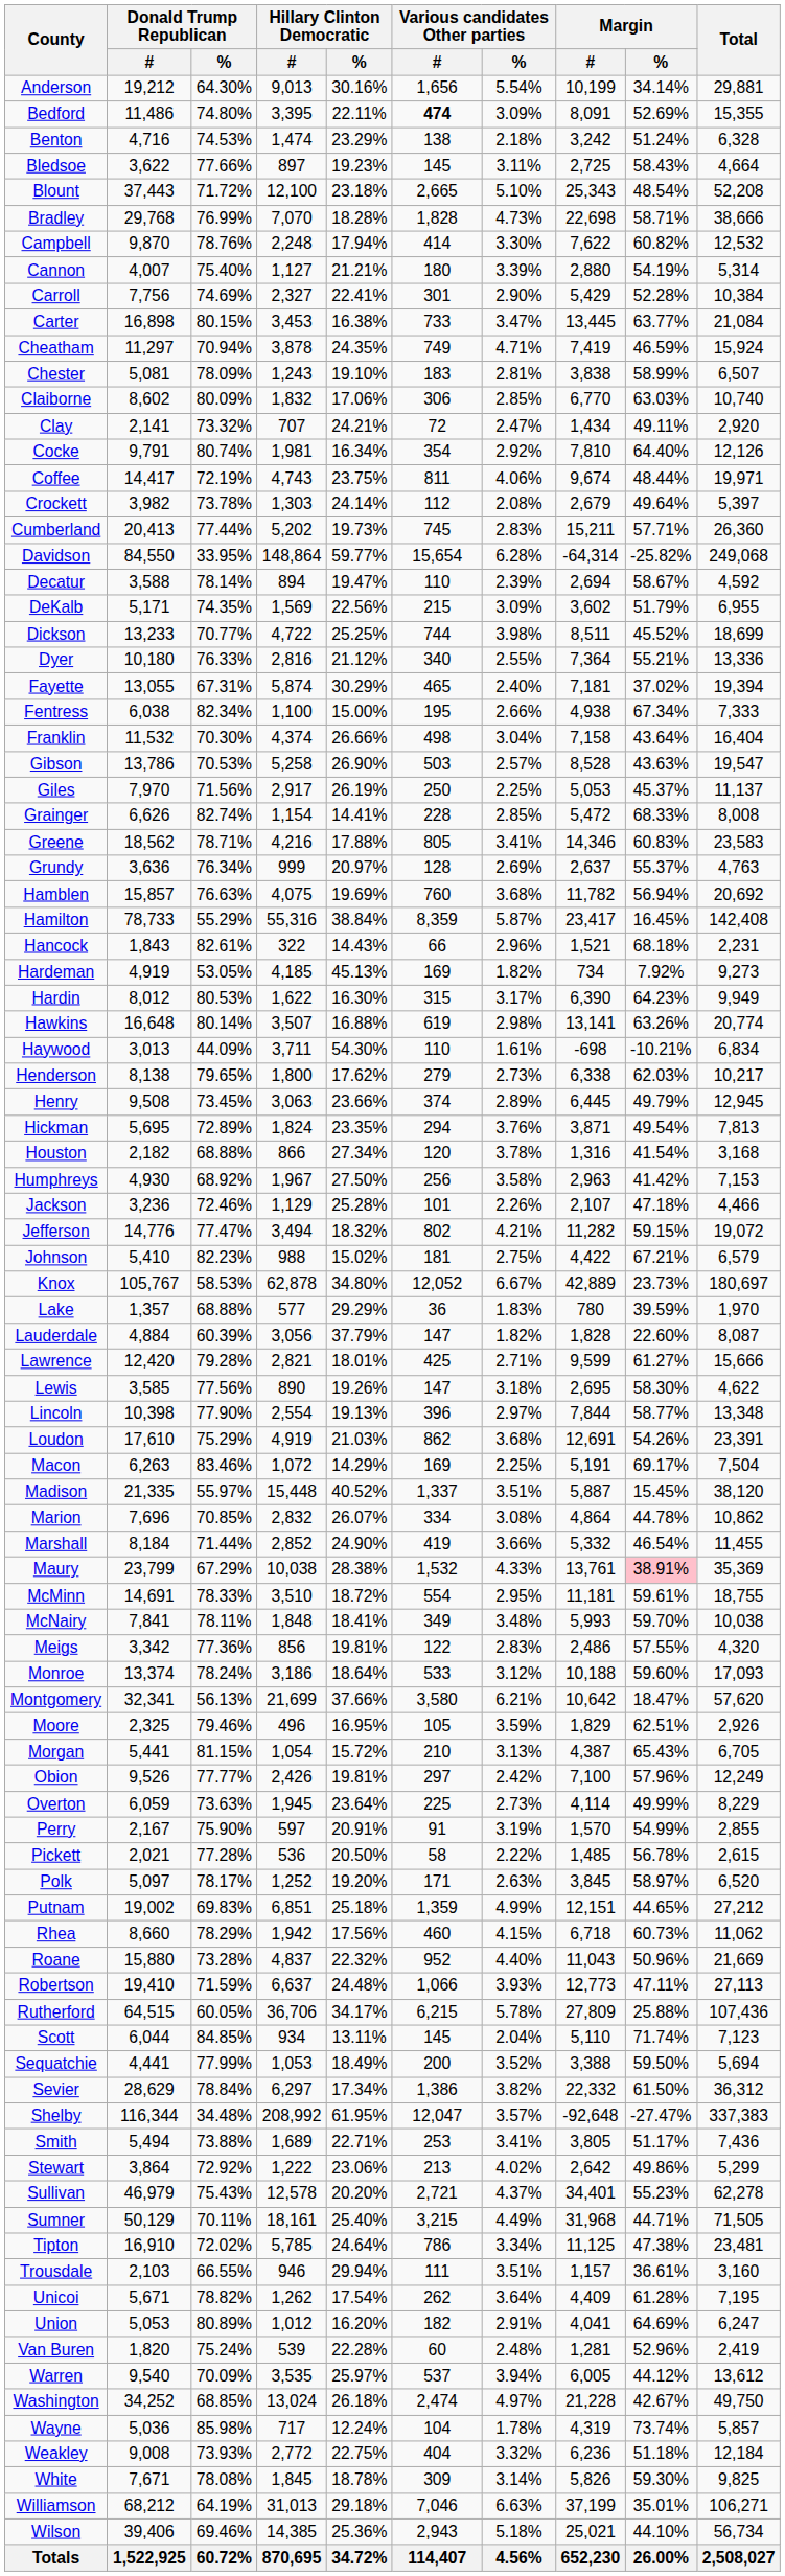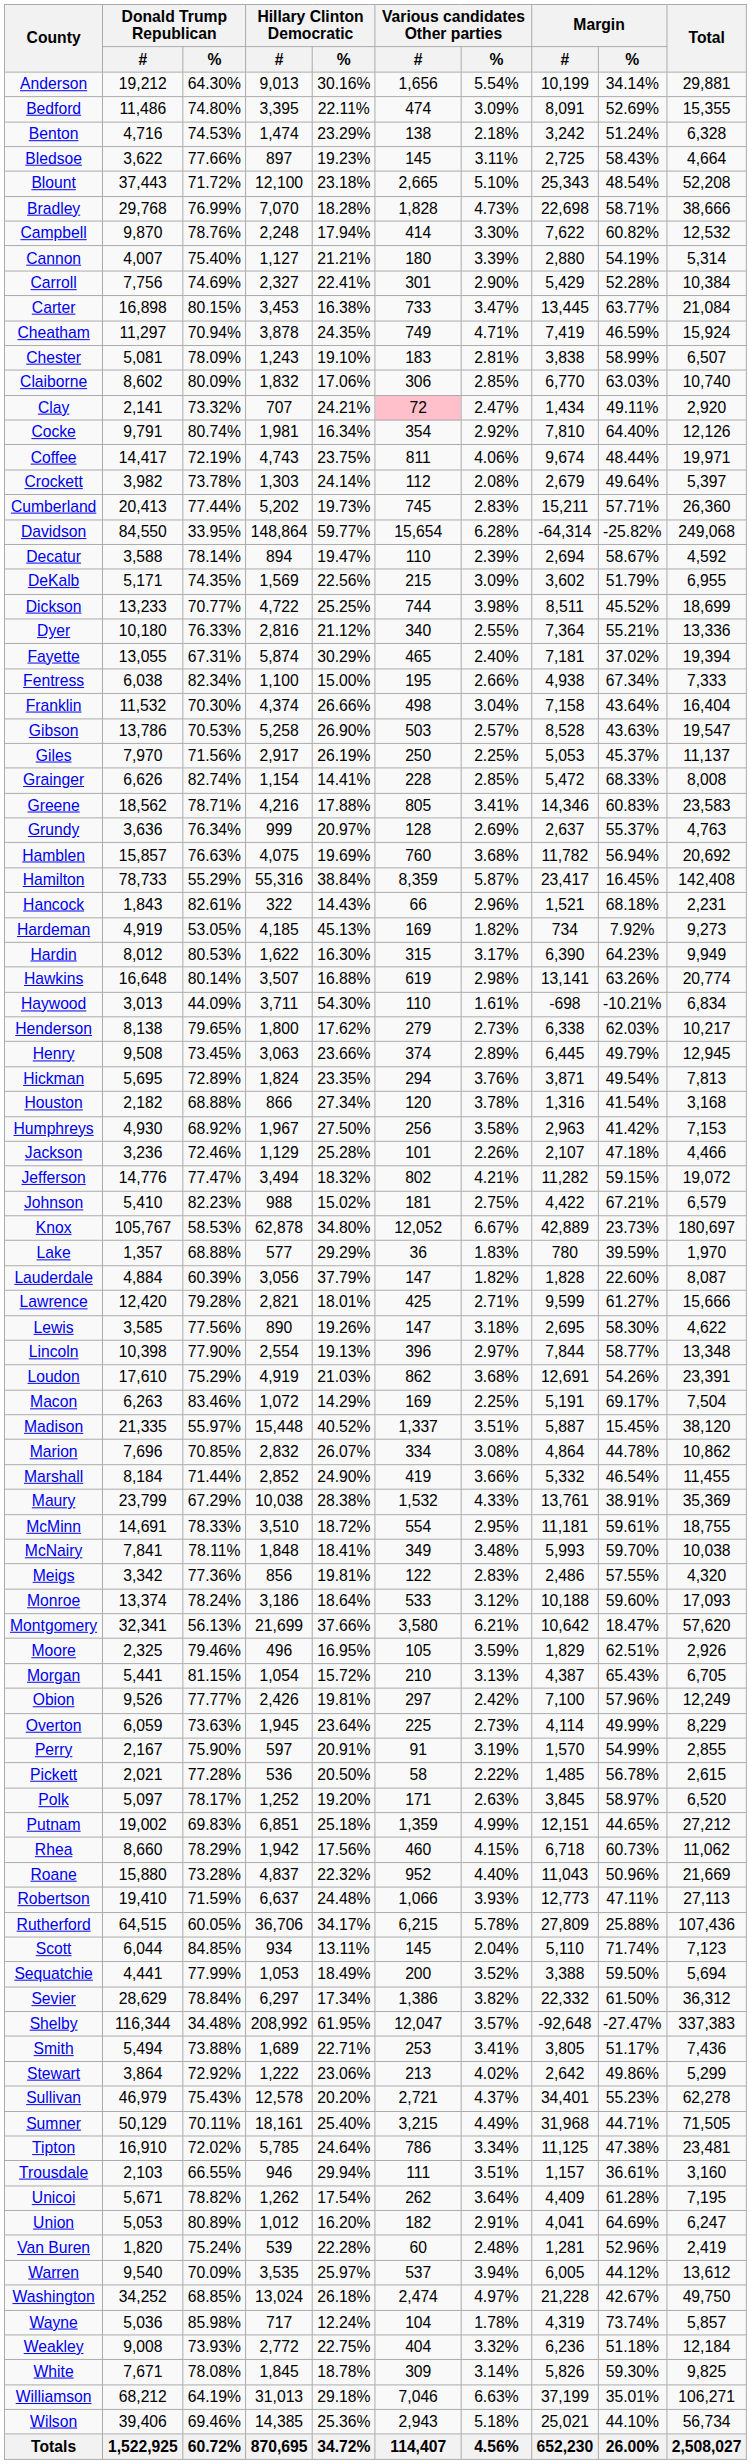Bedford | Various candidates Other parties / #: bold -> normal
Clay | Various candidates Other parties / #: no background -> pink background
Maury | Margin / %: pink background -> no background
